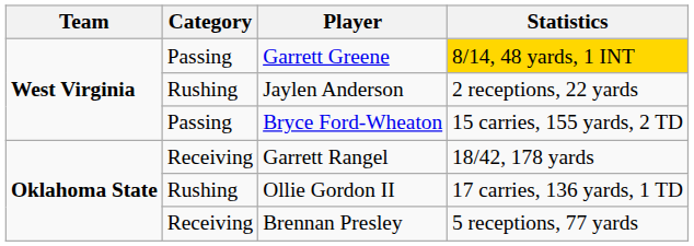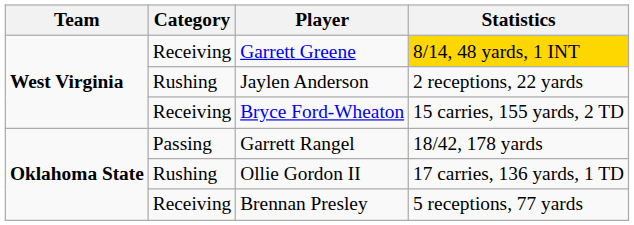Garrett Greene | Category: Passing -> Receiving
Bryce Ford-Wheaton | Category: Passing -> Receiving
Garrett Rangel | Category: Receiving -> Passing
